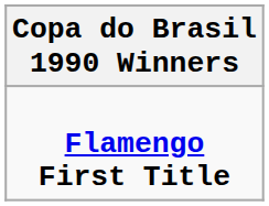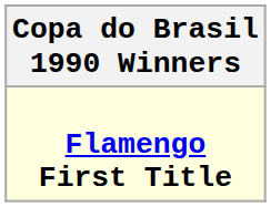row 2 | column 1: no background -> lightyellow background
